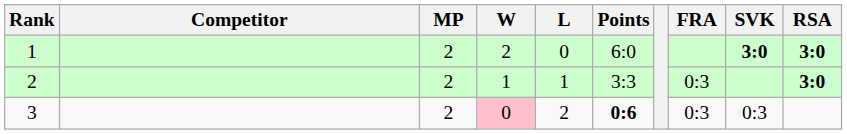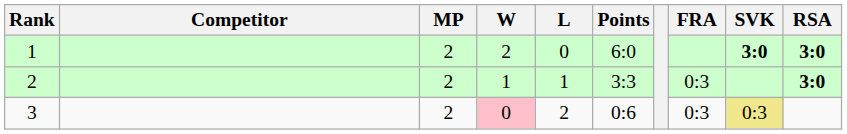3 | Points: bold -> normal
3 | SVK: no background -> khaki background
